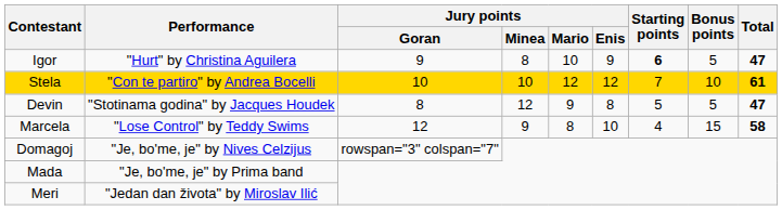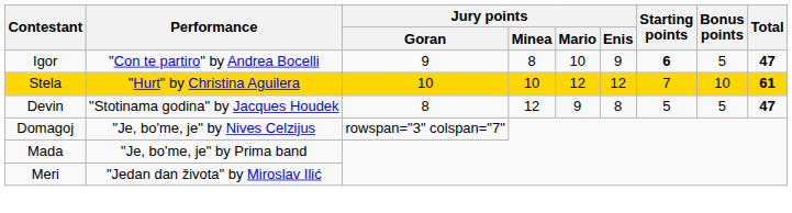Igor | Performance: "Hurt" by Christina Aguilera -> "Con te partiro" by Andrea Bocelli
Stela | Performance: "Con te partiro" by Andrea Bocelli -> "Hurt" by Christina Aguilera
- row: Marcela | "Lose Control" by Teddy Swims | 12 | 9 | 8 | 10 | 4 | 15 | 58
